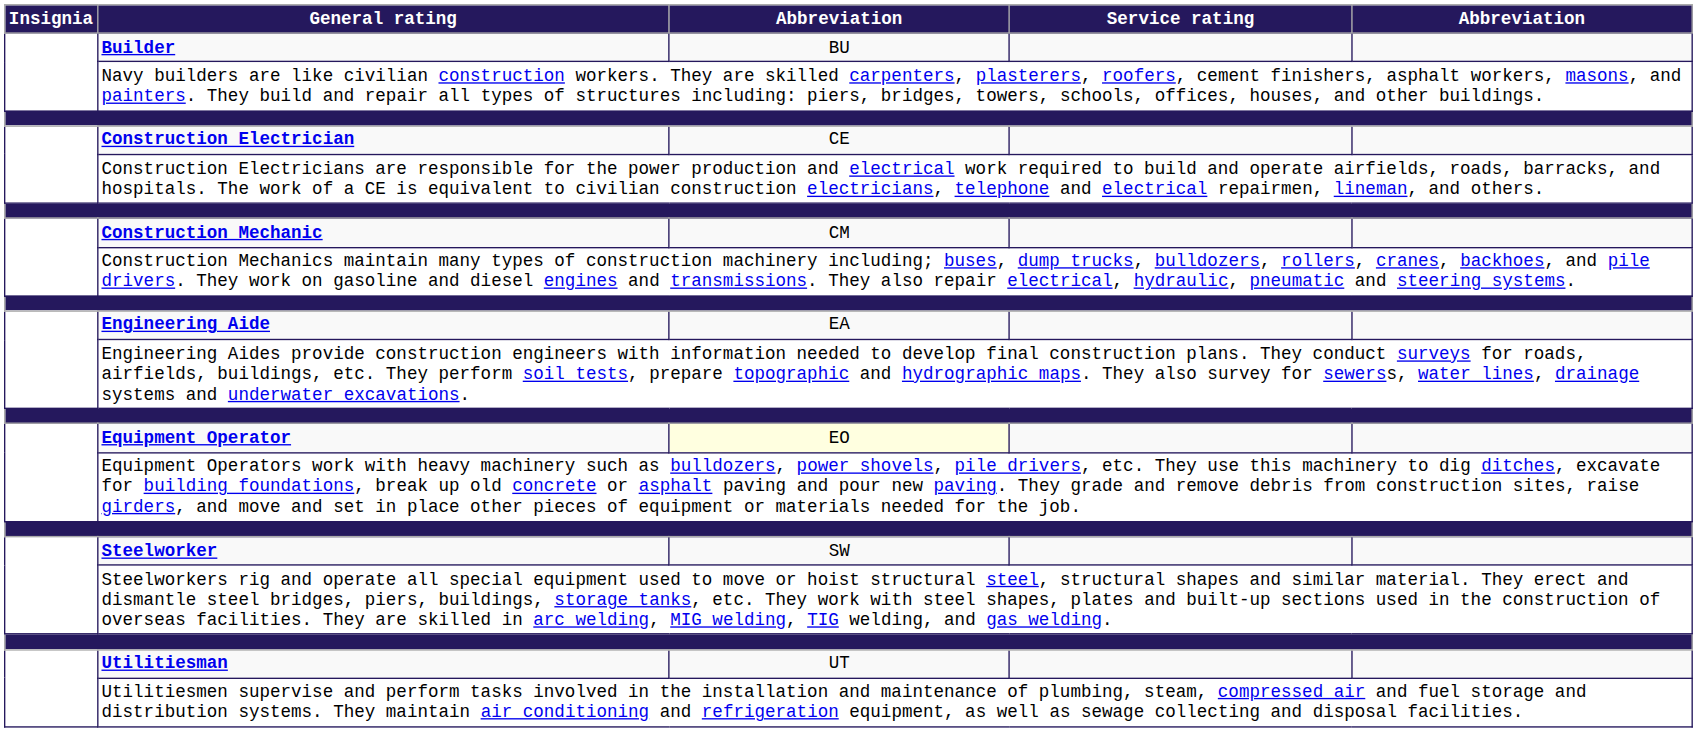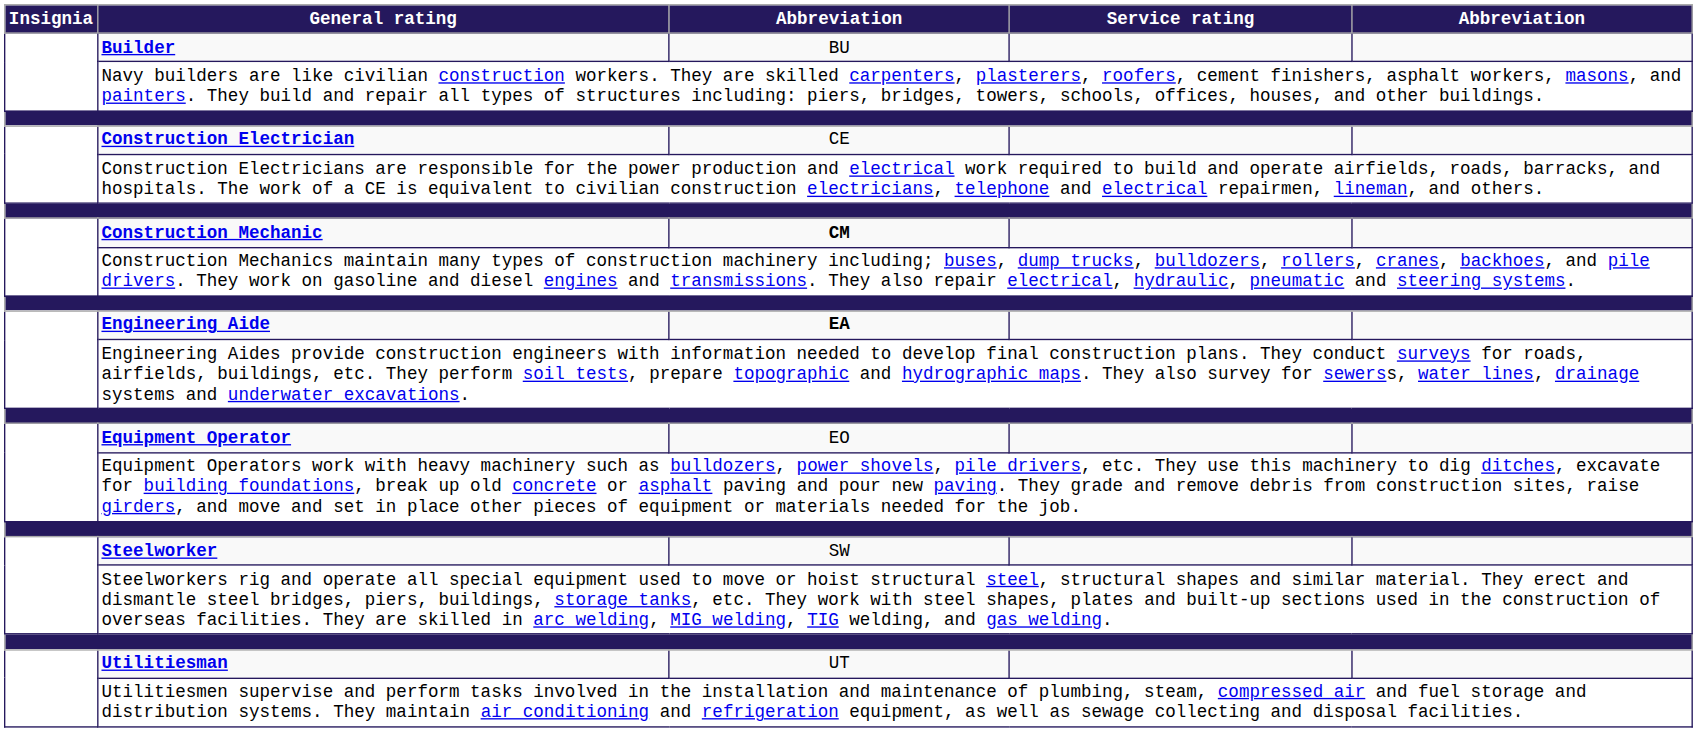Construction Mechanic | column 3: normal -> bold
Engineering Aide | column 3: normal -> bold
Equipment Operator | column 3: lightyellow background -> no background
